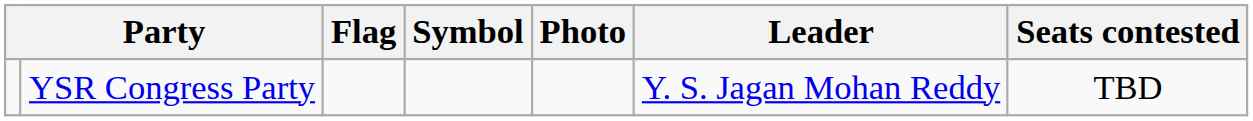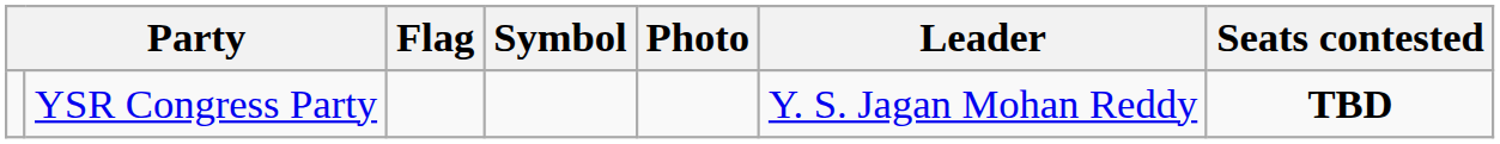YSR Congress Party | Seats contested: normal -> bold
